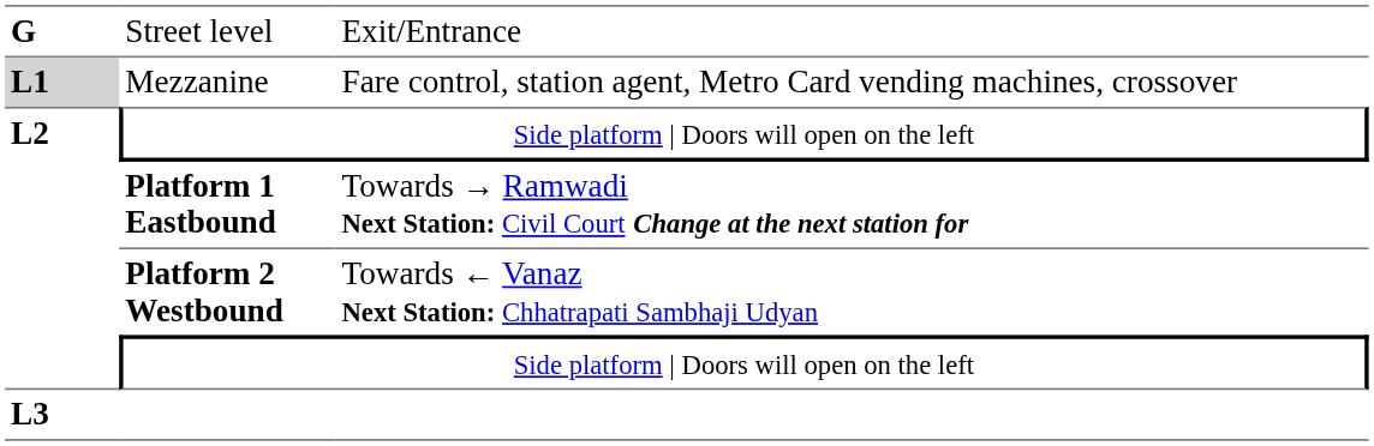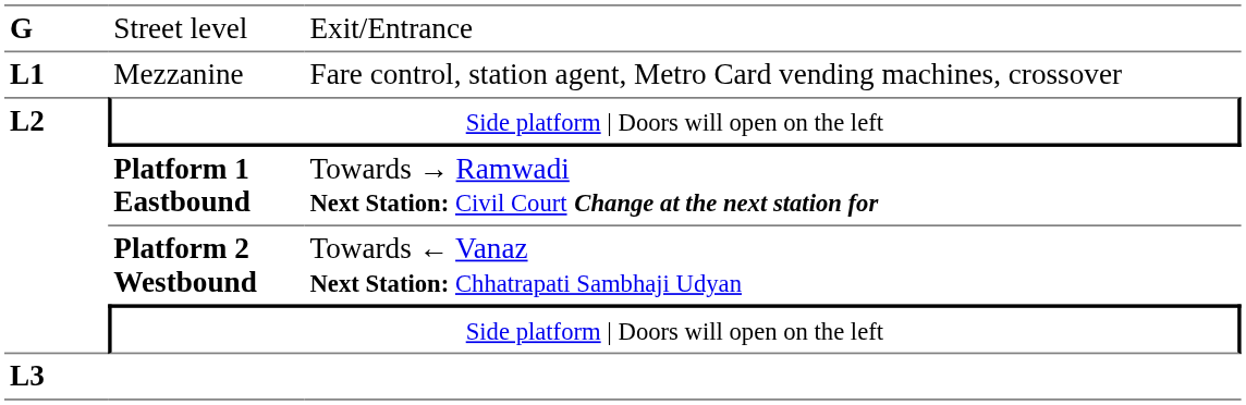Mezzanine | column 1: lightgrey background -> no background
